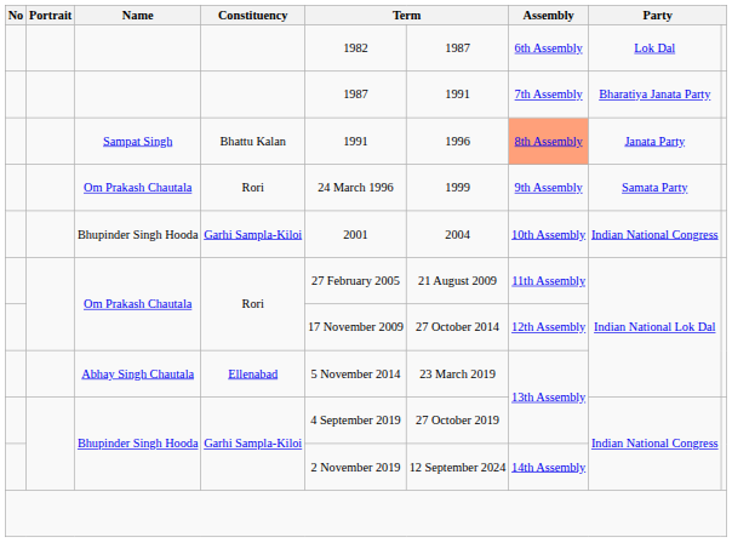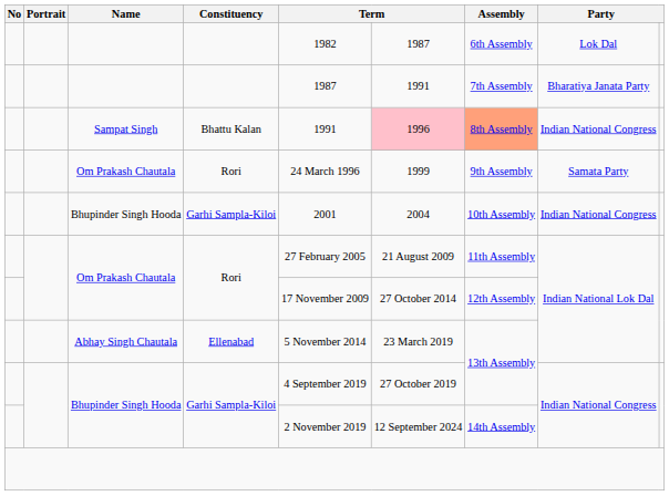Sampat Singh | column 6: no background -> pink background
Sampat Singh | column 8: Janata Party -> Indian National Congress
